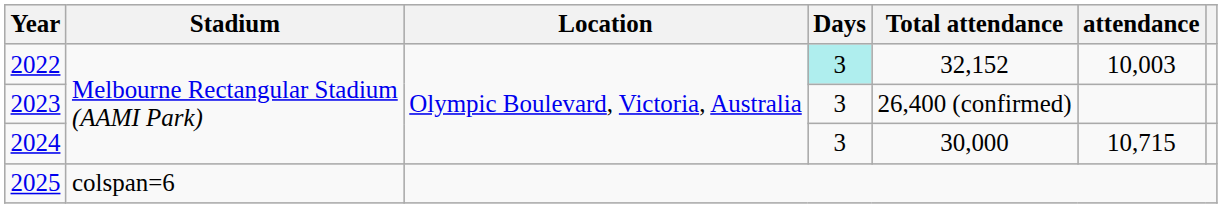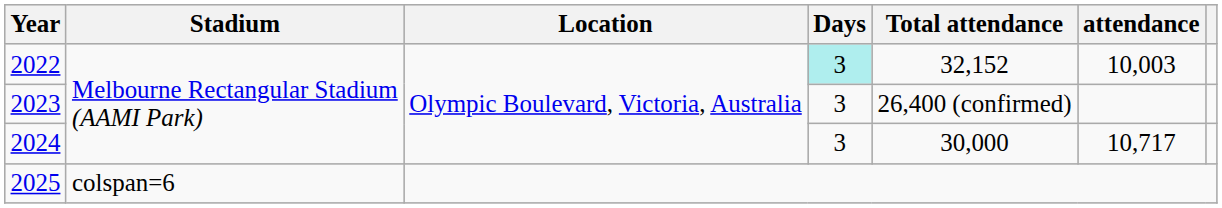2024 | attendance: 10,715 -> 10,717
